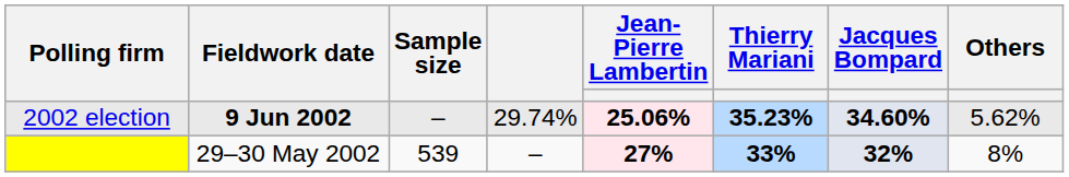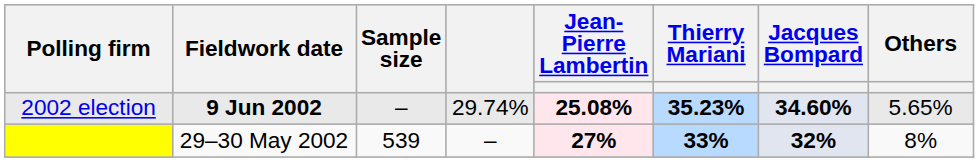2002 election | Jean-Pierre Lambertin: 25.06% -> 25.08%
2002 election | Others: 5.62% -> 5.65%
